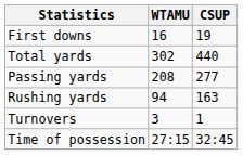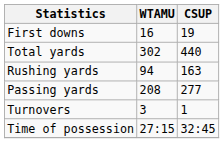rows swapped: Rushing yards <-> Passing yards
